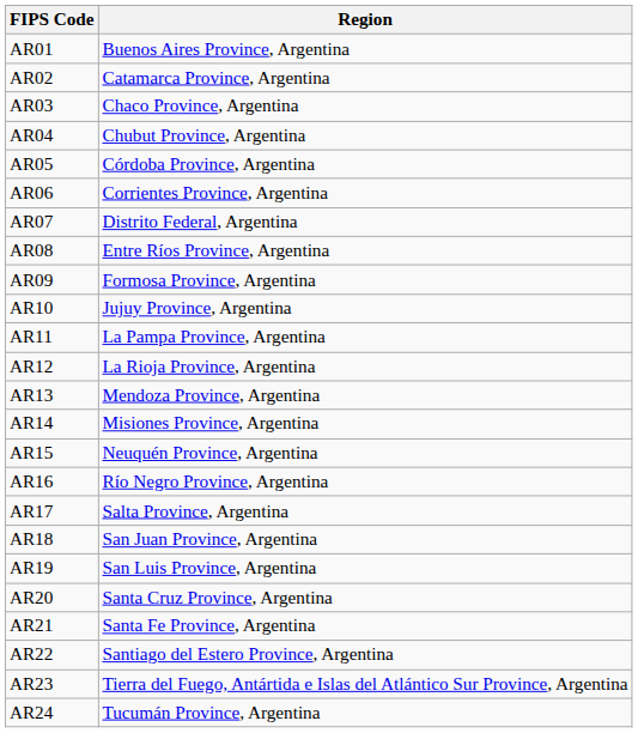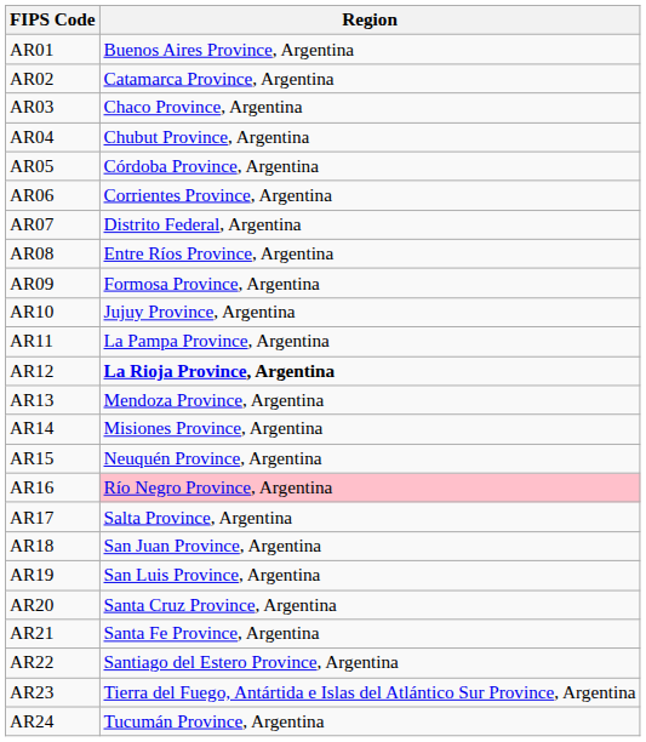AR12 | Region: normal -> bold
AR16 | Region: no background -> pink background
